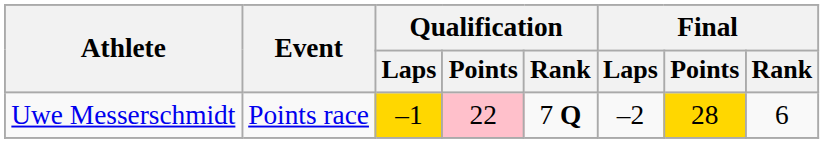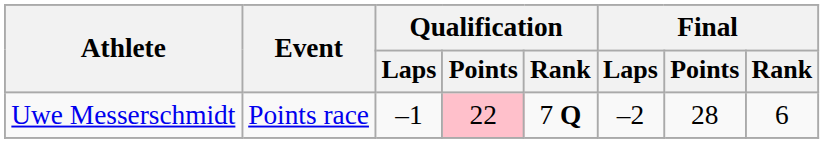Uwe Messerschmidt | Qualification / Laps: gold background -> no background
Uwe Messerschmidt | Final / Points: gold background -> no background
